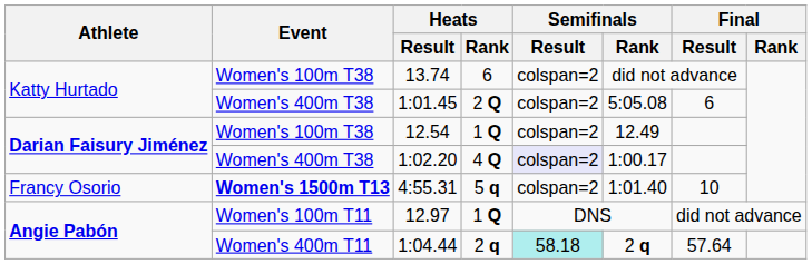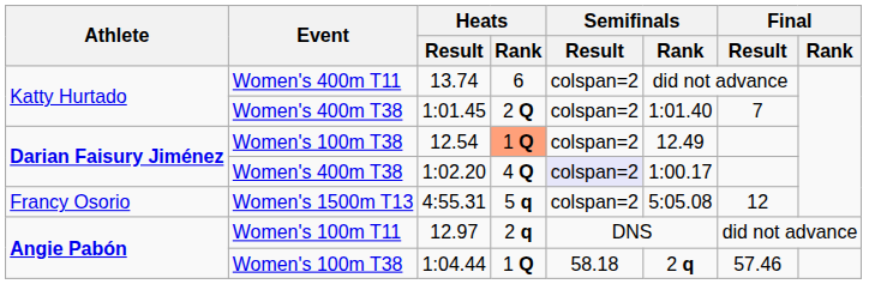13.74 | Event: Women's 100m T38 -> Women's 400m T11
1:01.45 | Semifinals / Rank: 5:05.08 -> 1:01.40
1:01.45 | Final / Result: 6 -> 7
12.54 | Heats / Rank: no background -> lightsalmon background
4:55.31 | Event: bold -> normal
4:55.31 | Semifinals / Rank: 1:01.40 -> 5:05.08
4:55.31 | Final / Result: 10 -> 12
12.97 | Heats / Rank: 1 Q -> 2 q
1:04.44 | Event: Women's 400m T11 -> Women's 100m T38
1:04.44 | Heats / Rank: 2 q -> 1 Q
1:04.44 | Semifinals / Result: paleturquoise background -> no background
1:04.44 | Final / Result: 57.64 -> 57.46
